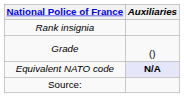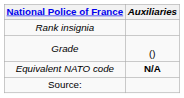Equivalent NATO code | Auxiliaries: lavender background -> no background
